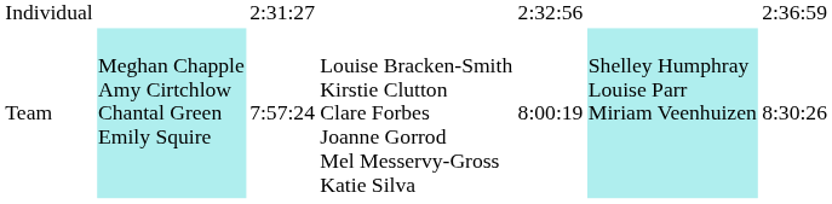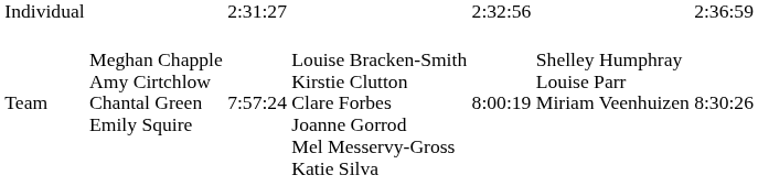Team | column 2: paleturquoise background -> no background
Team | column 6: paleturquoise background -> no background
